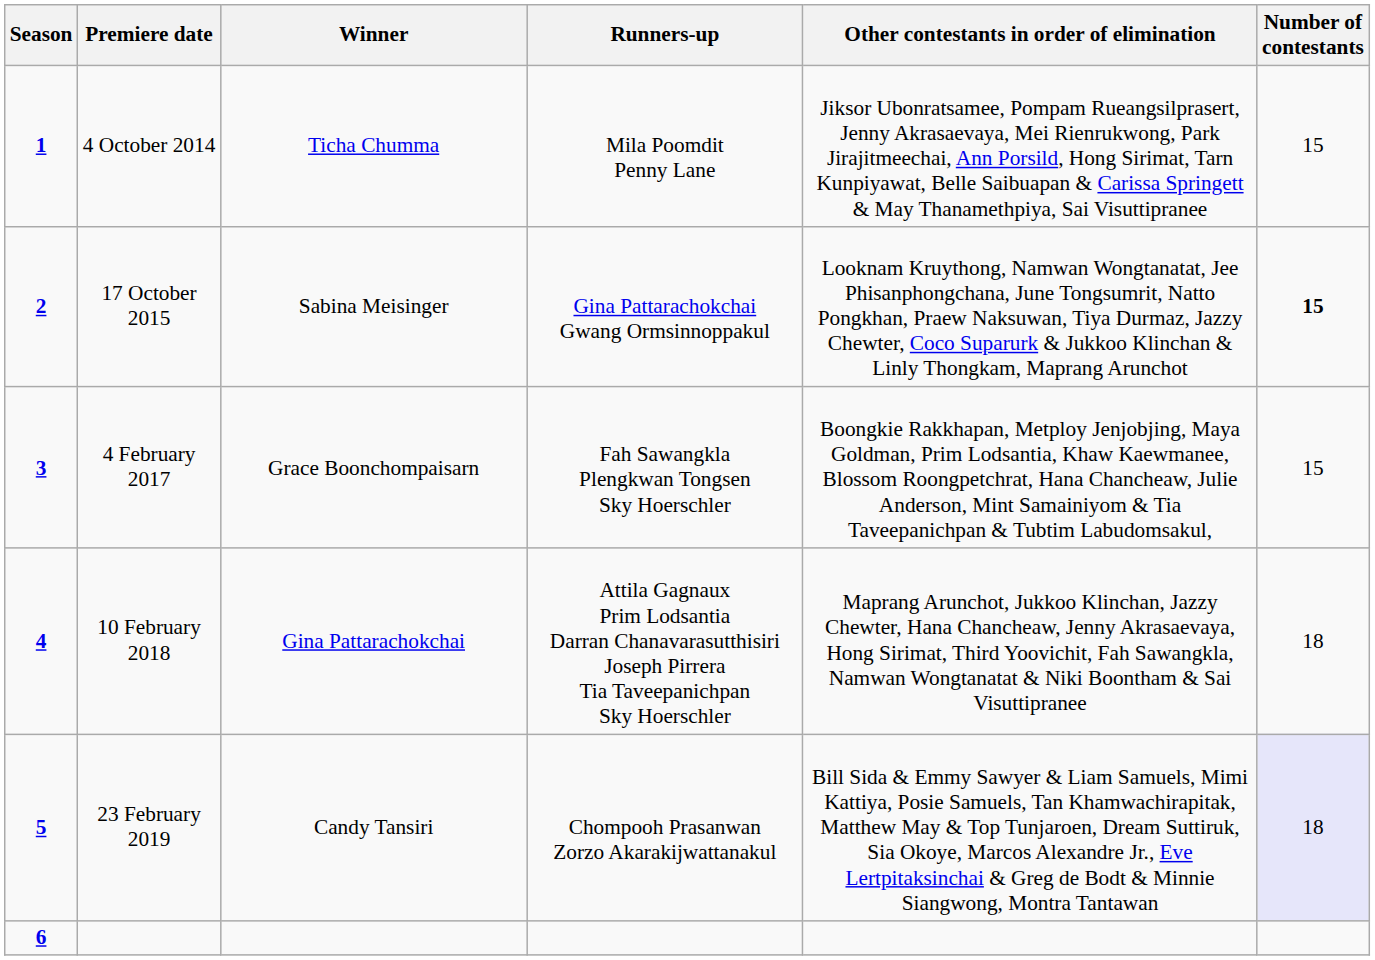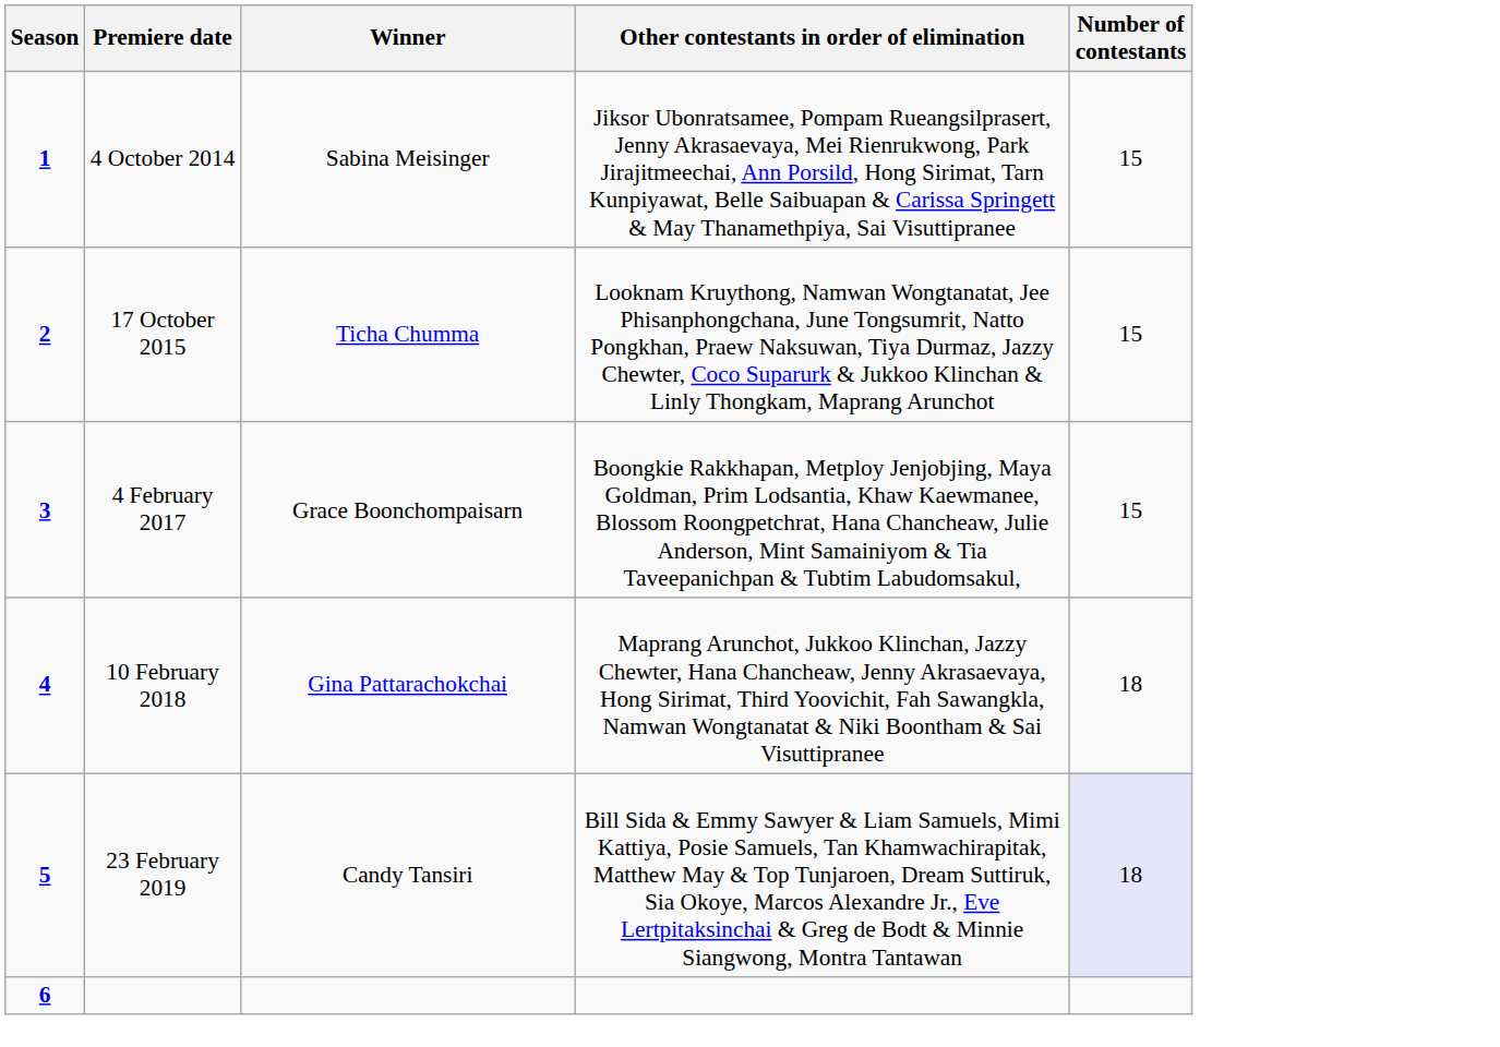- column: Runners-up | Mila Poomdit Penny Lane | Gina Pattarachokchai Gwang Ormsinnoppakul | Fah Sawangkla Plengkwan Tongsen Sky Hoerschler | Attila Gagnaux Prim Lodsantia Darran Chanavarasutthisiri Joseph Pirrera Tia Taveepanichpan Sky Hoerschler | Chompooh Prasanwan Zorzo Akarakijwattanakul
4 October 2014 | Winner: Ticha Chumma -> Sabina Meisinger
17 October 2015 | Winner: Sabina Meisinger -> Ticha Chumma
17 October 2015 | Number of contestants: bold -> normal
